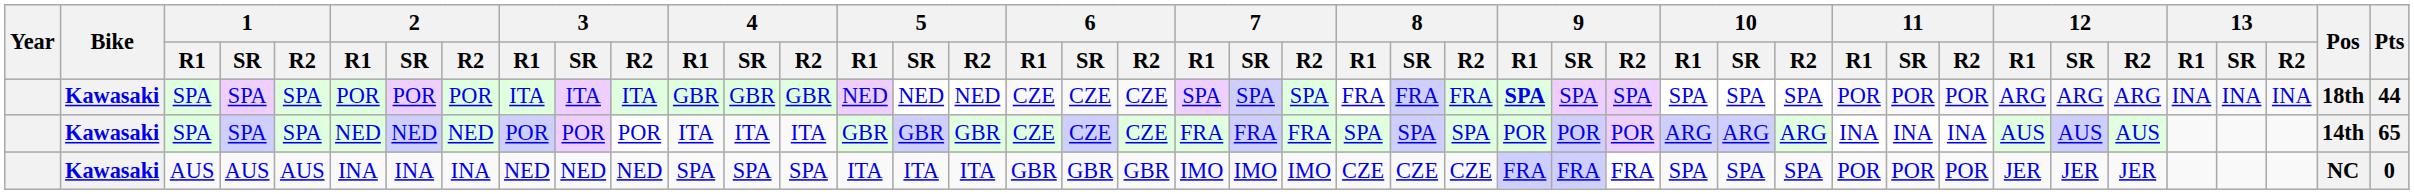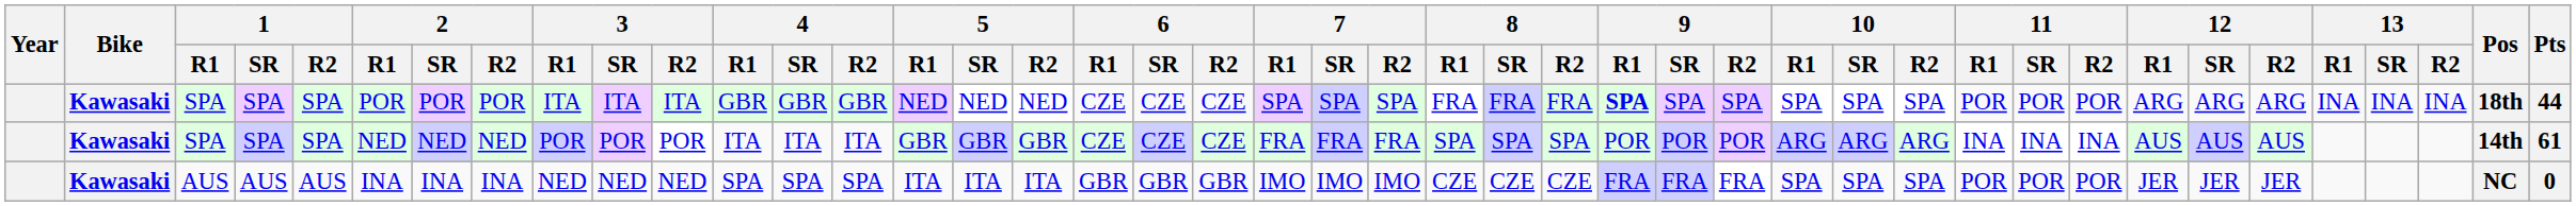row 4 | Pts: 65 -> 61
